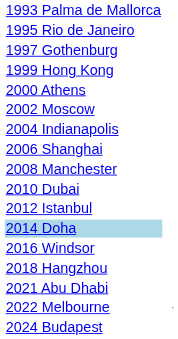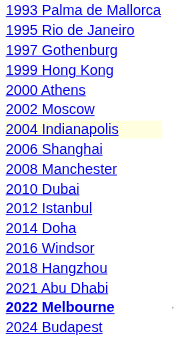2004 Indianapolis | column 1: no background -> lightyellow background
2014 Doha | column 1: lightblue background -> no background
2022 Melbourne | column 1: normal -> bold
